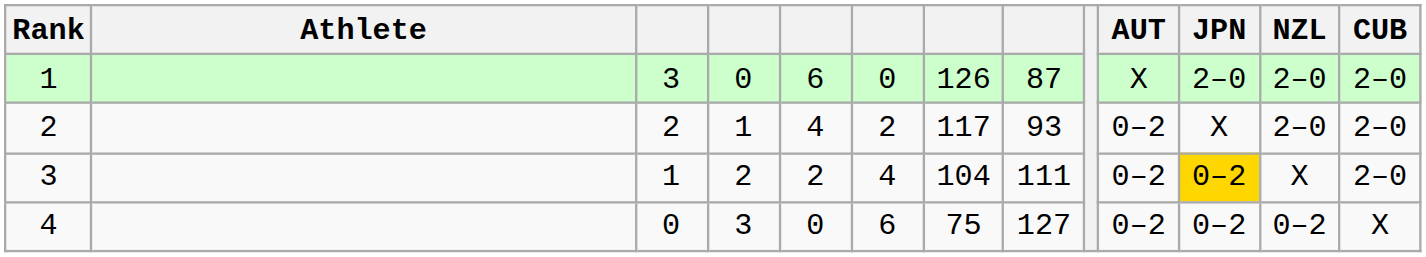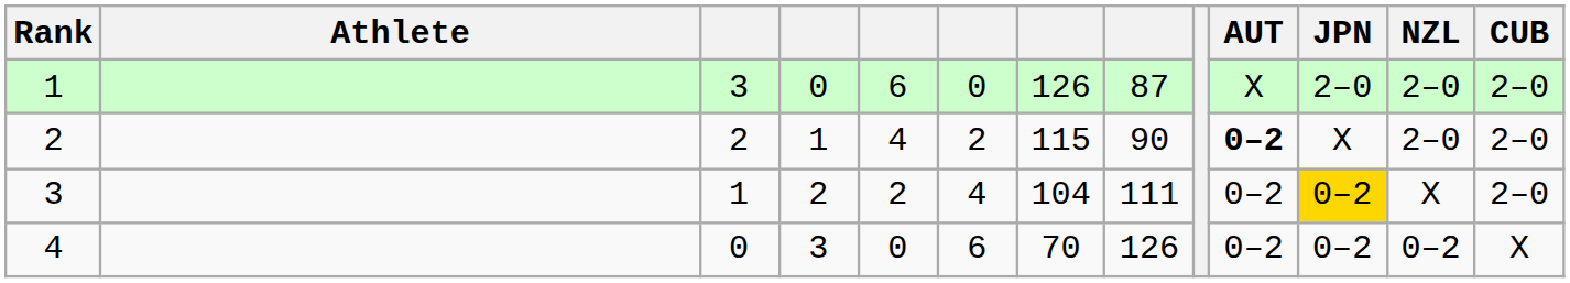row 3 | column 7: 117 -> 115
row 3 | column 8: 93 -> 90
row 3 | AUT: normal -> bold
row 5 | column 7: 75 -> 70
row 5 | column 8: 127 -> 126
